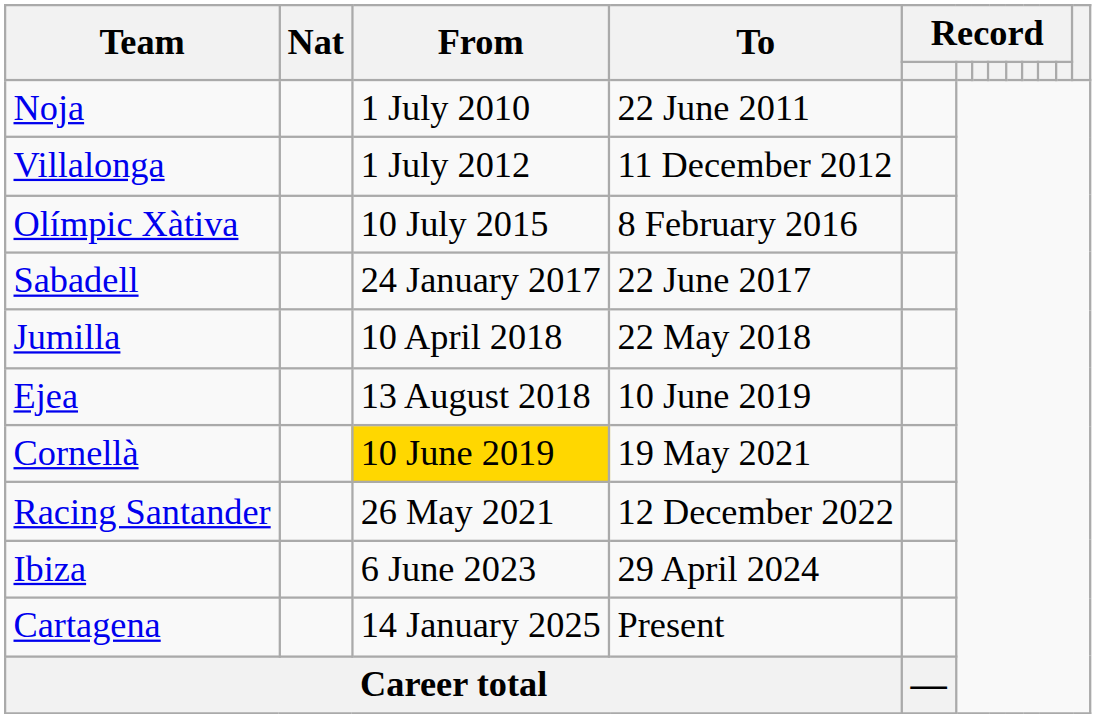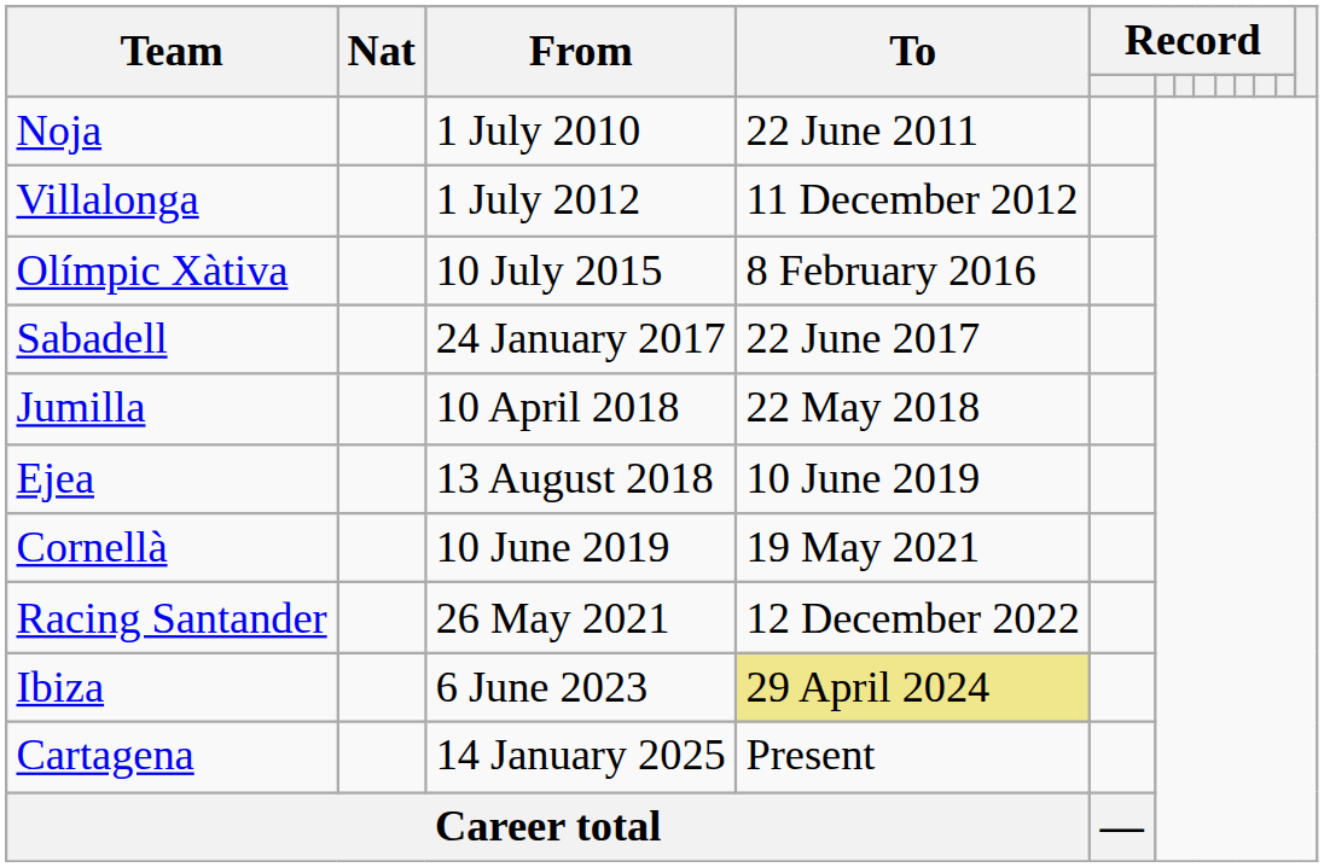Cornellà | From: gold background -> no background
Ibiza | To: no background -> khaki background
